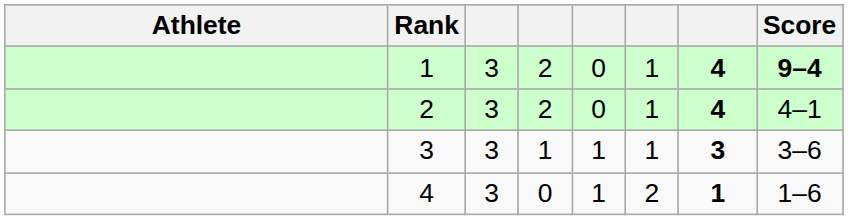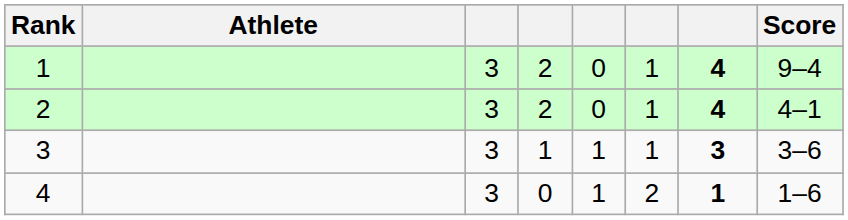columns swapped: Rank <-> Athlete
row 2 | Score: bold -> normal
